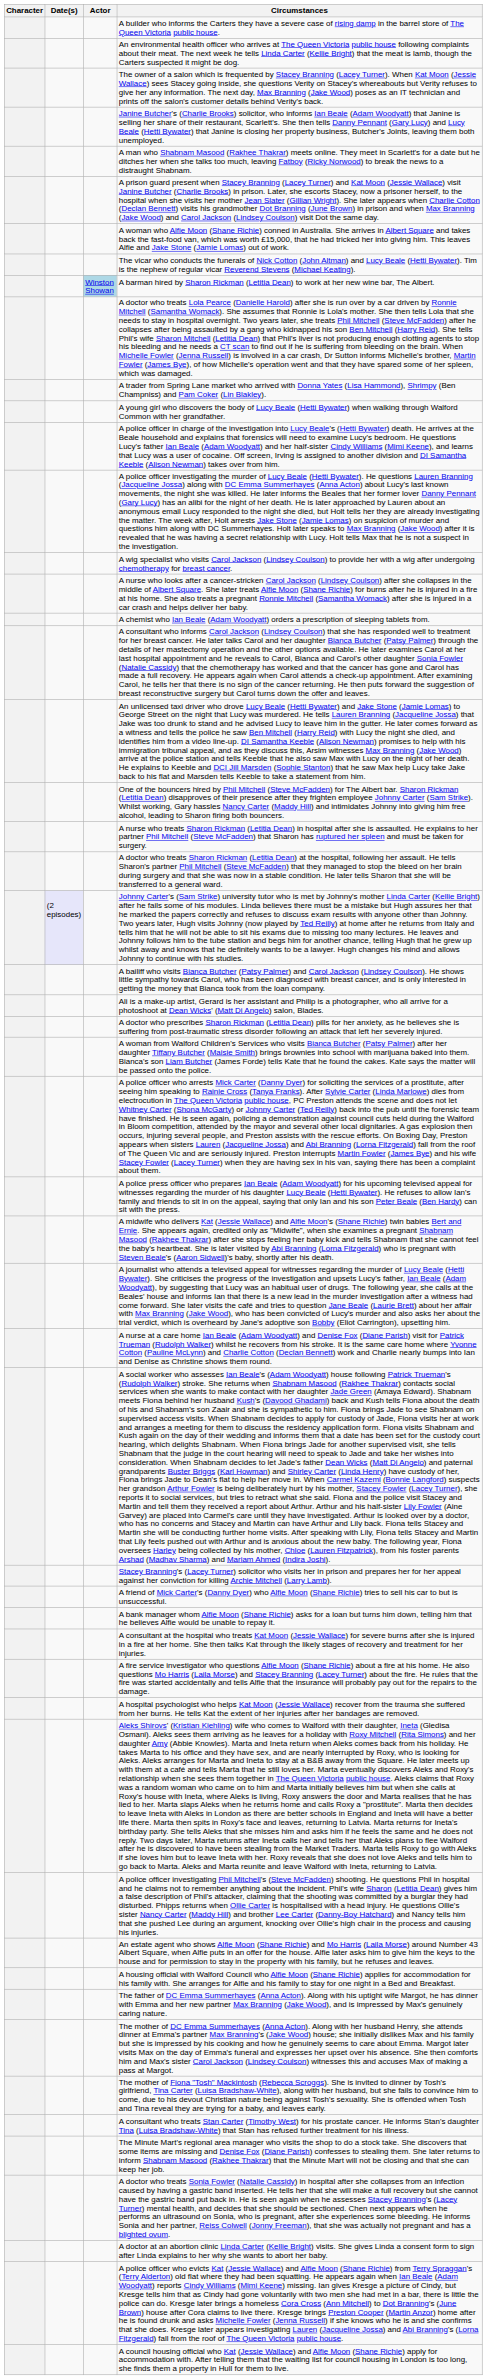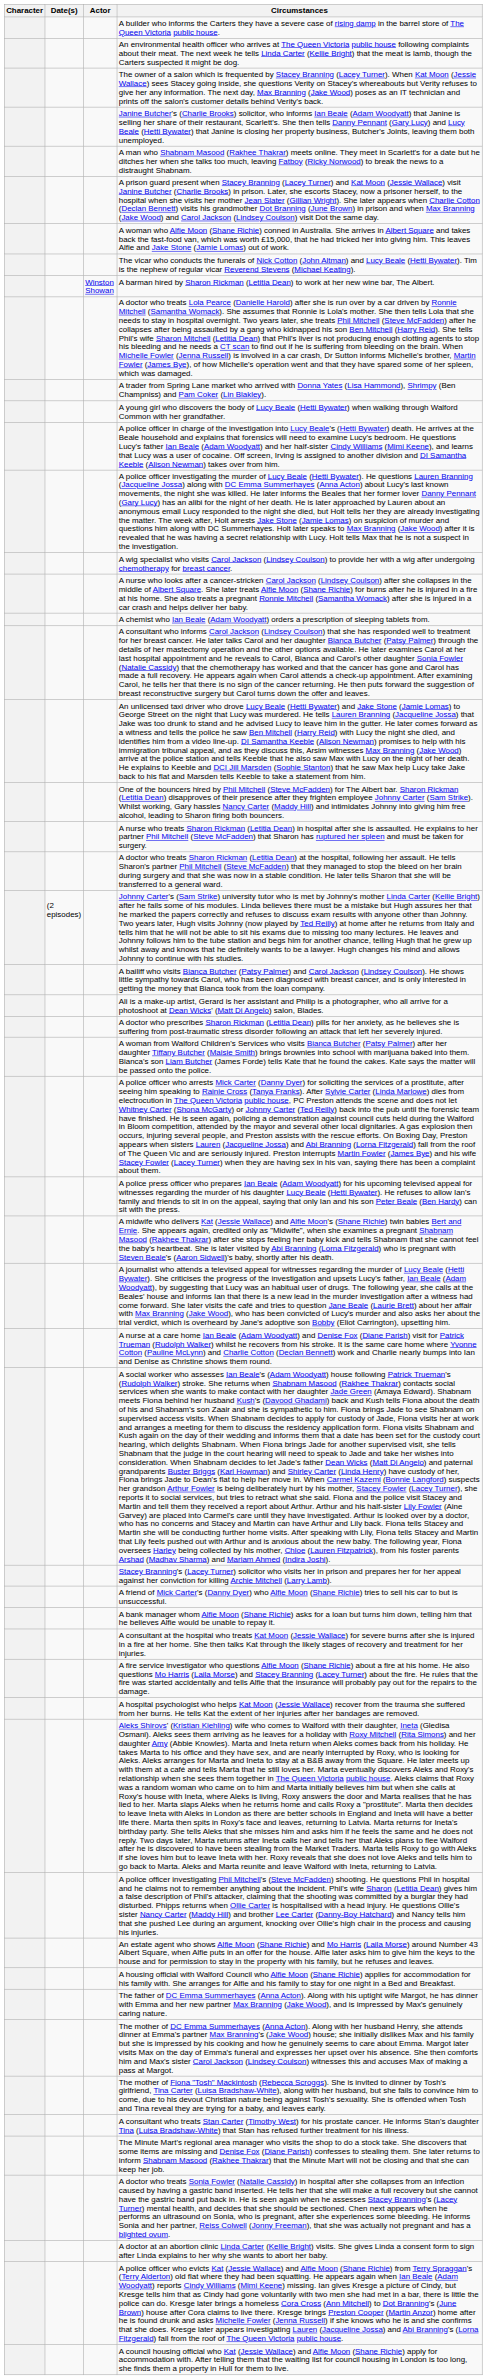row 10 | Actor: lightblue background -> no background
row 24 | Date(s): lavender background -> no background
